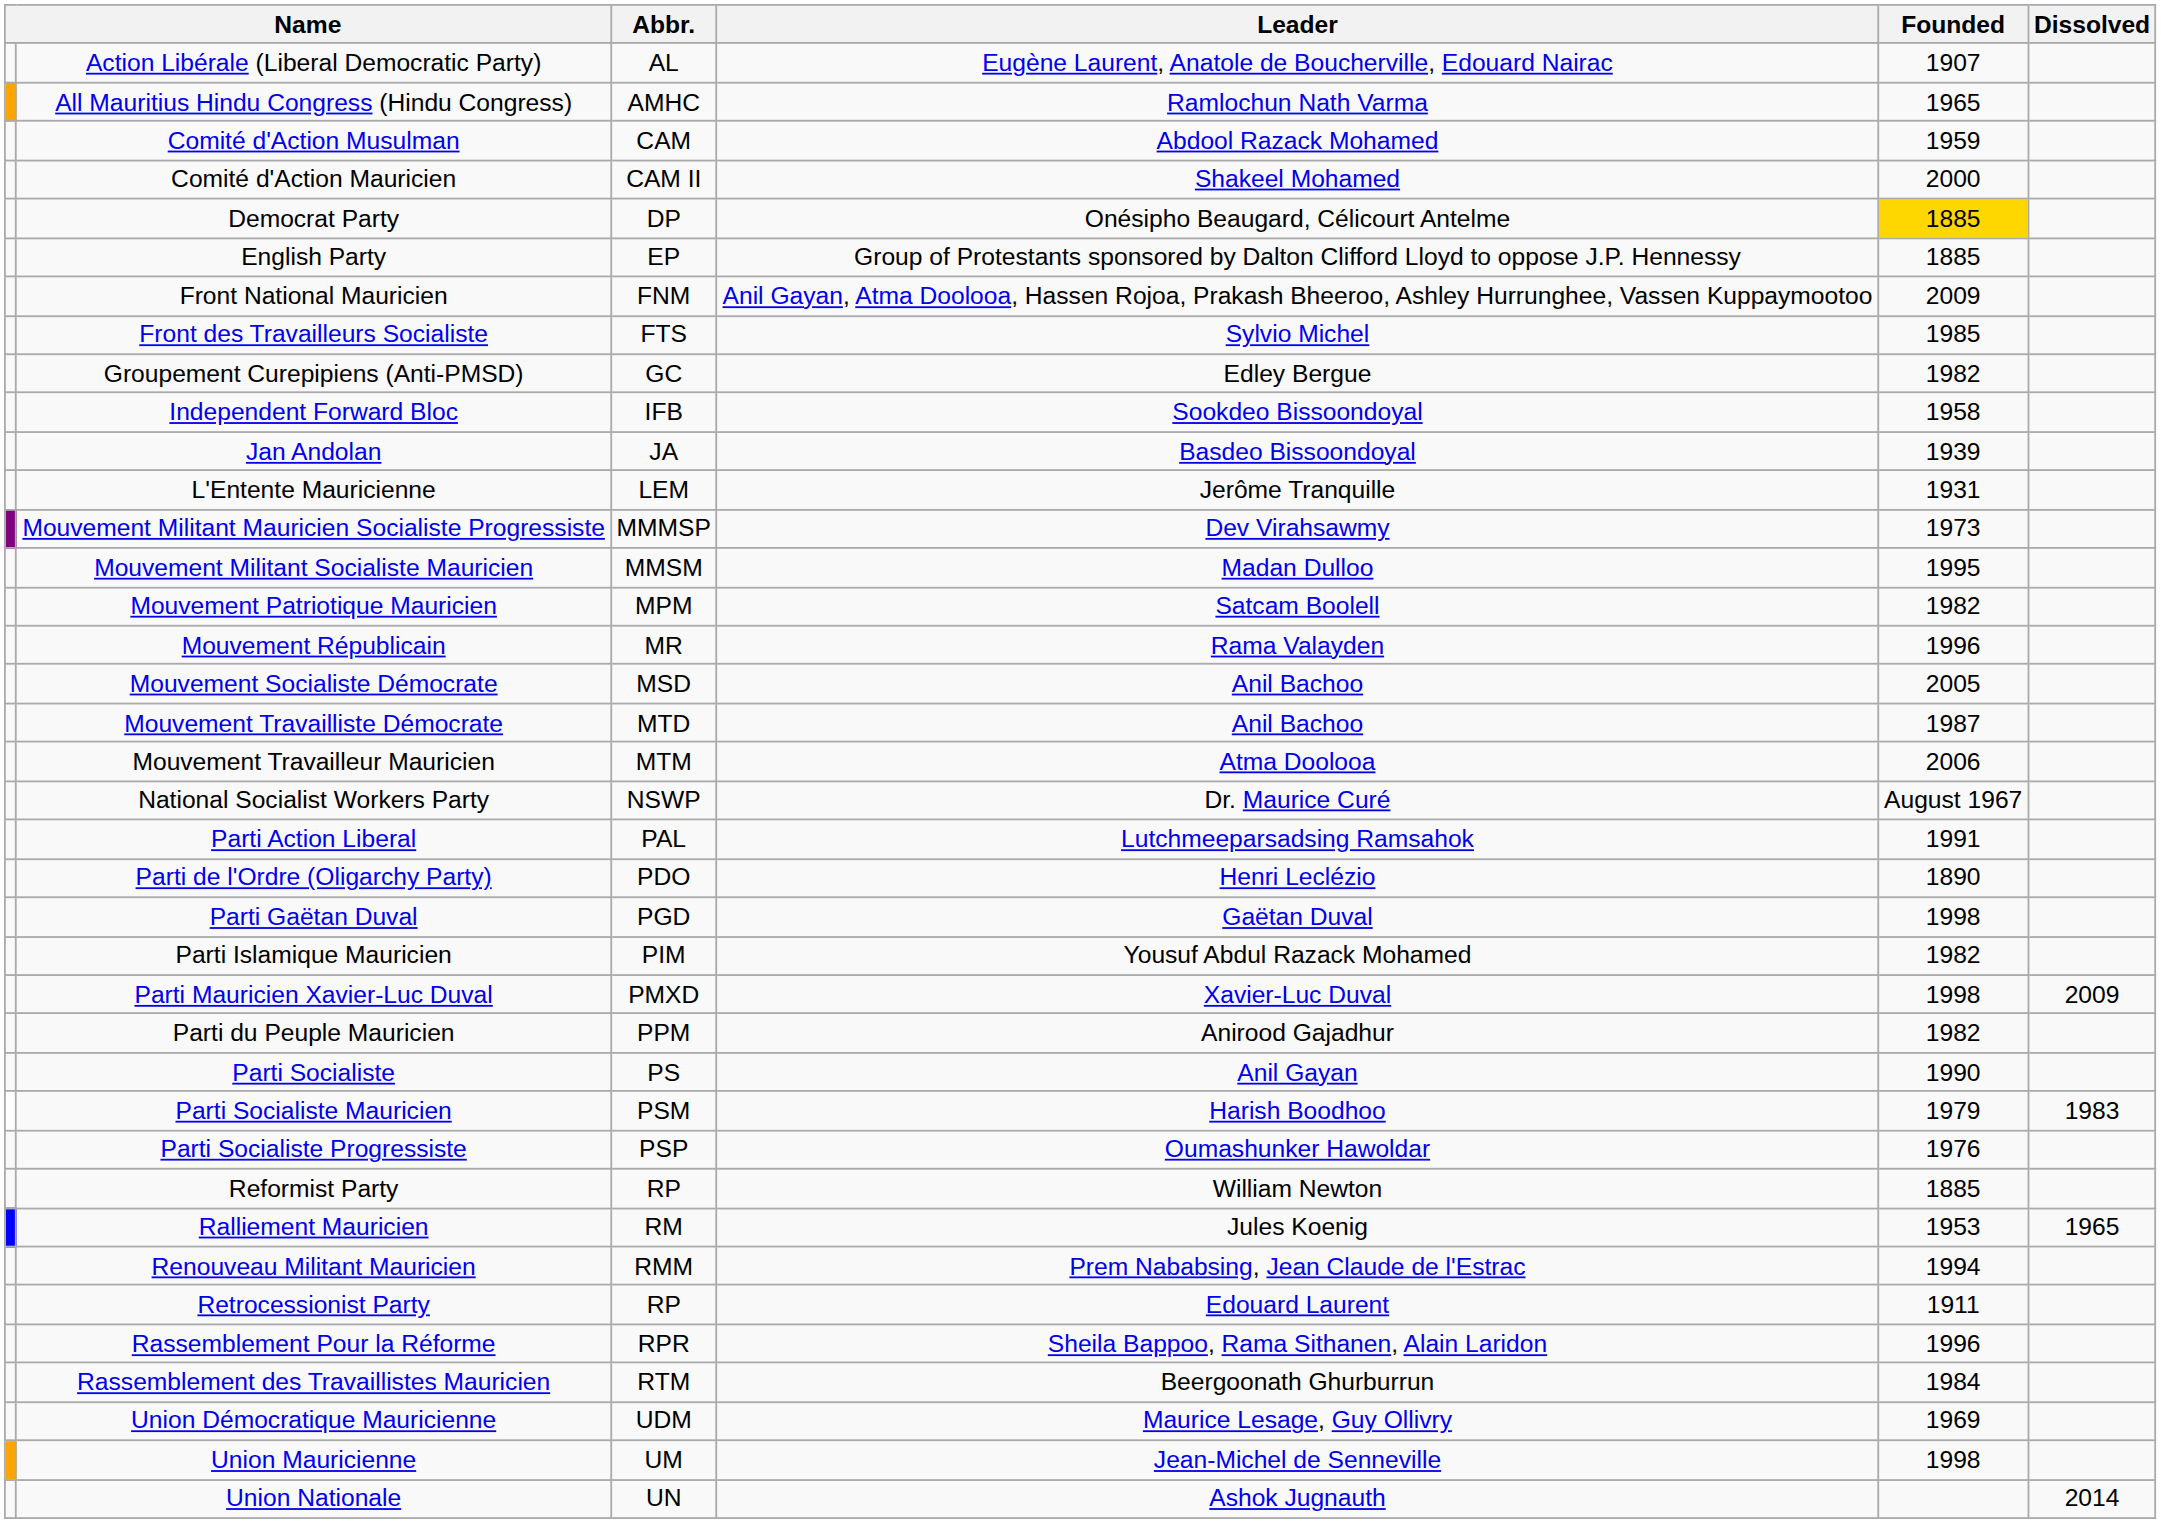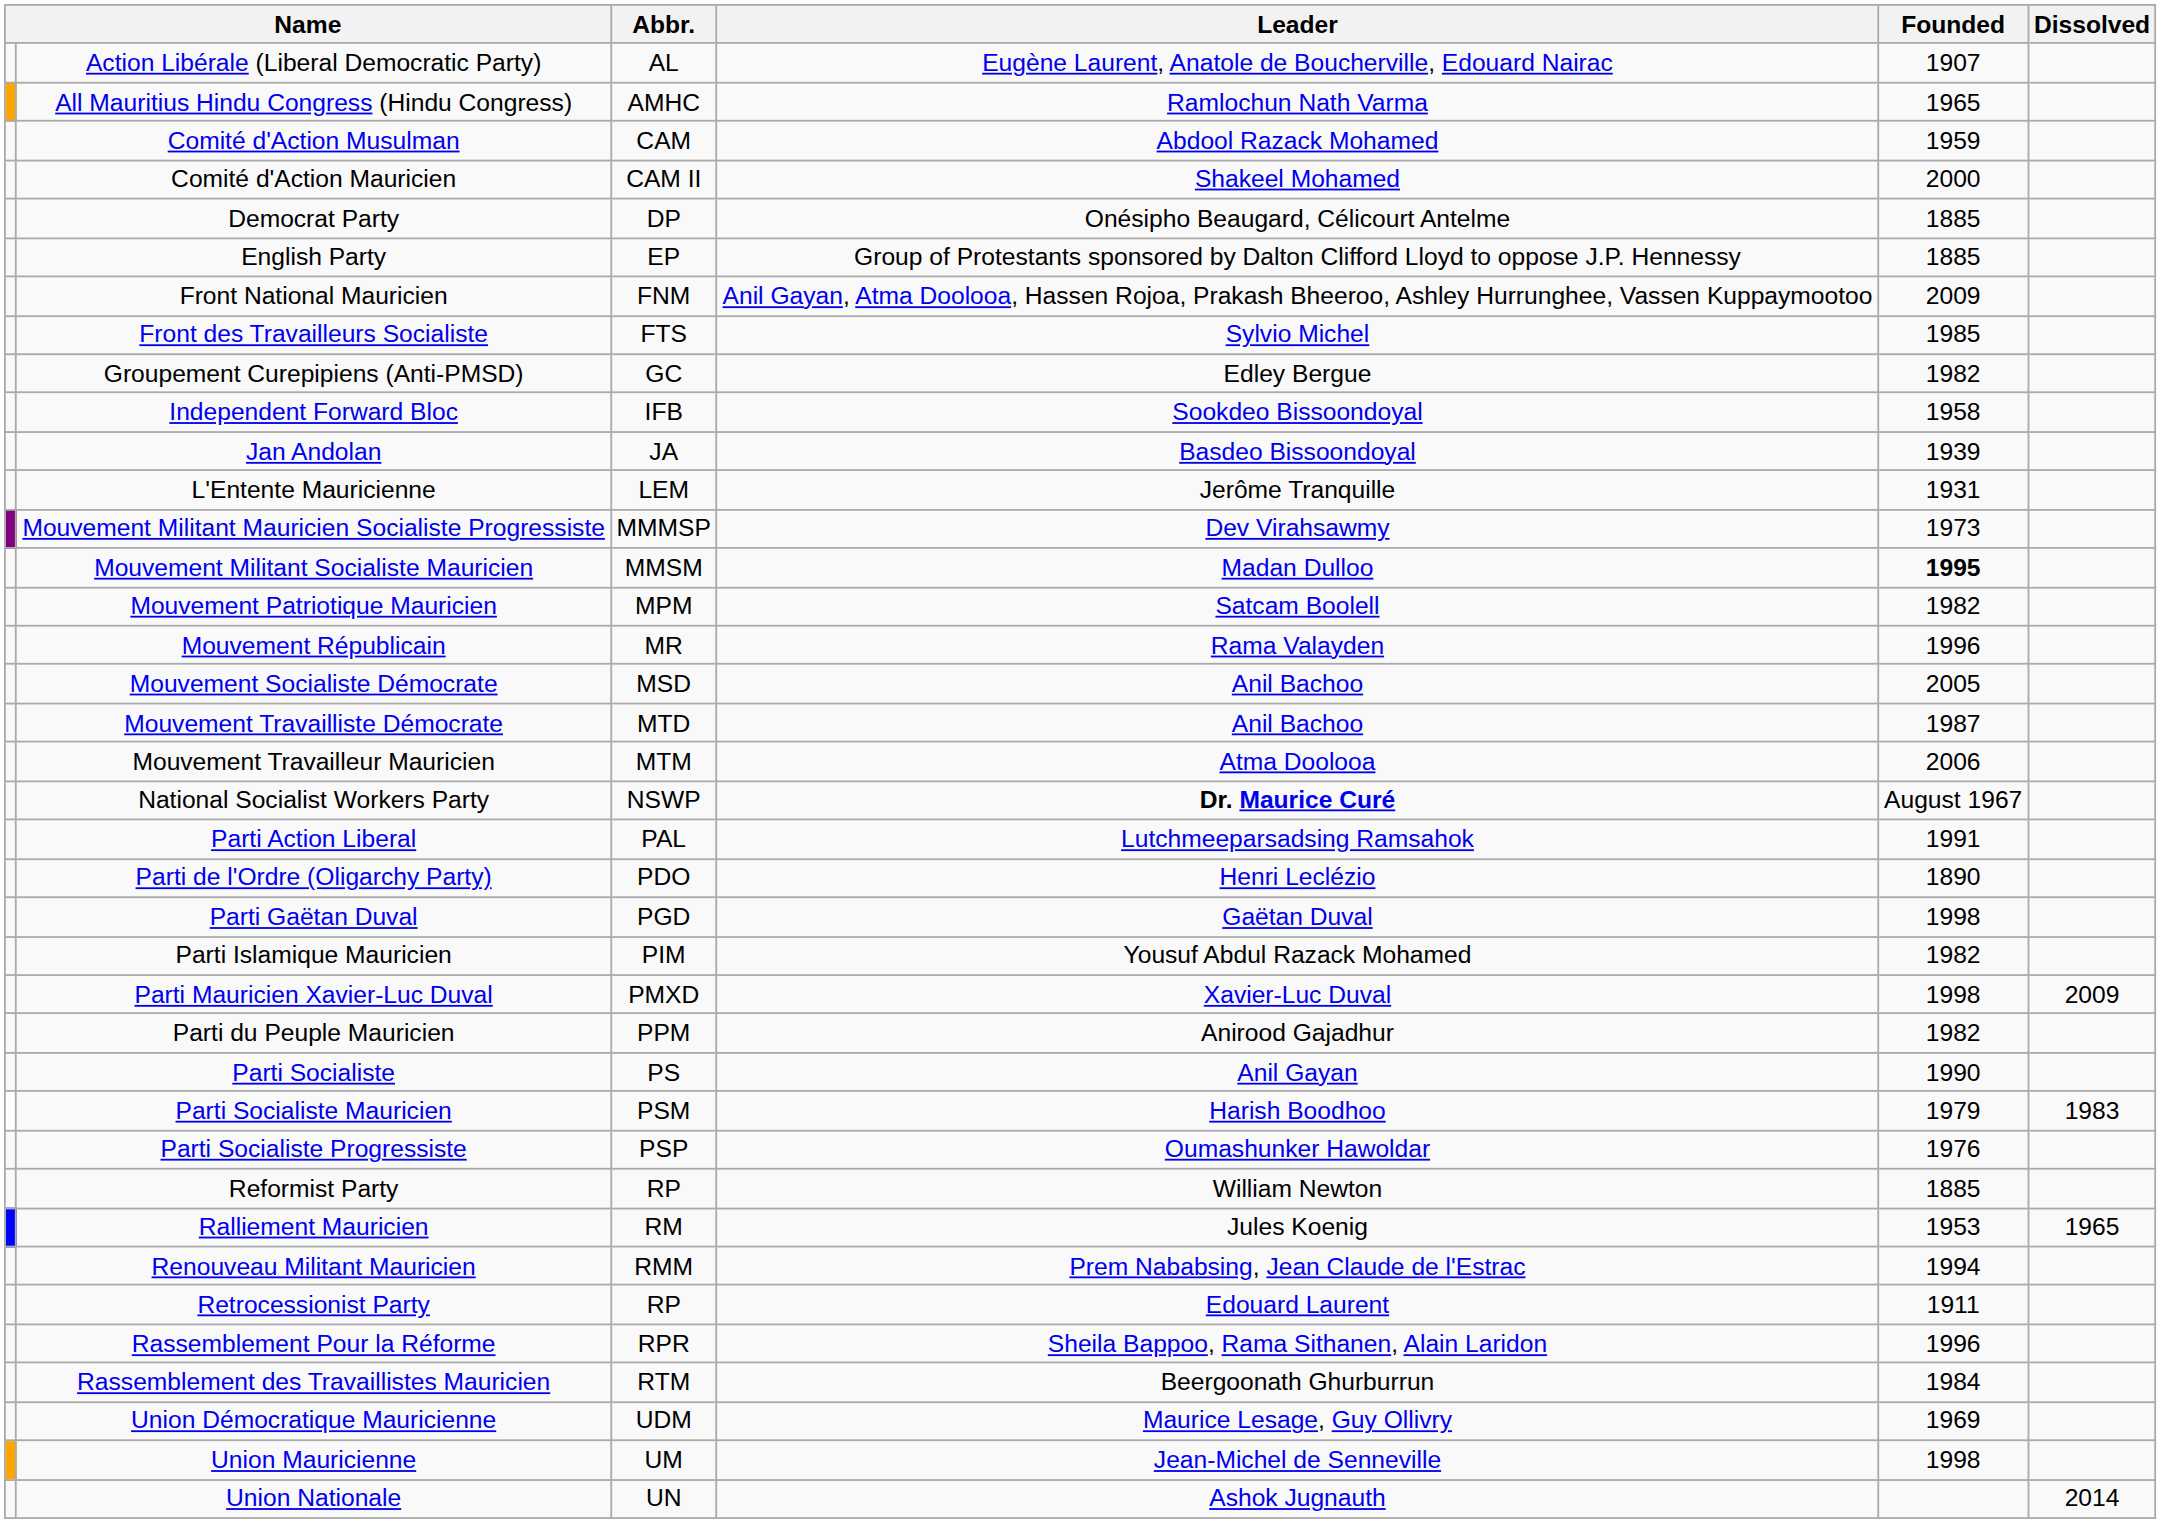Democrat Party | Founded: gold background -> no background
Mouvement Militant Socialiste Mauricien | Founded: normal -> bold
National Socialist Workers Party | Leader: normal -> bold
